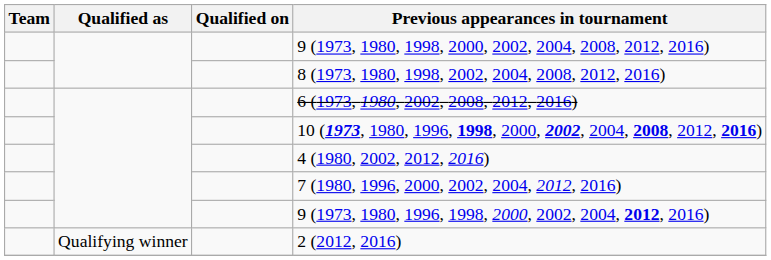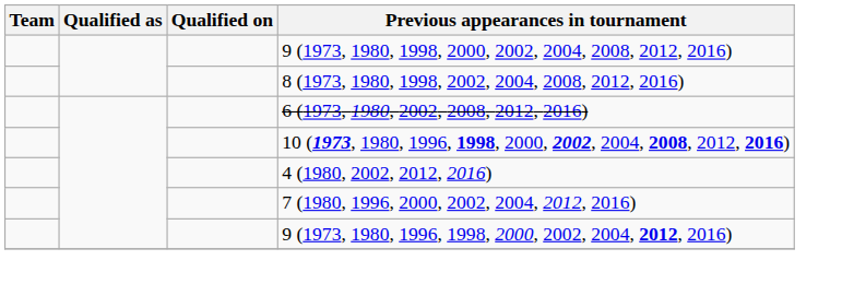- row: Qualifying winner | 2 (2012, 2016)
